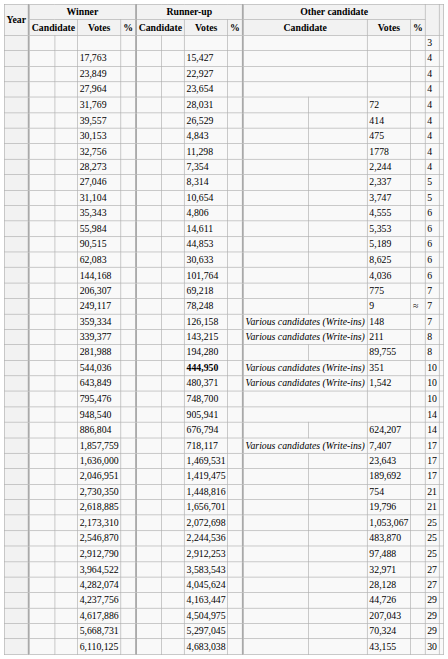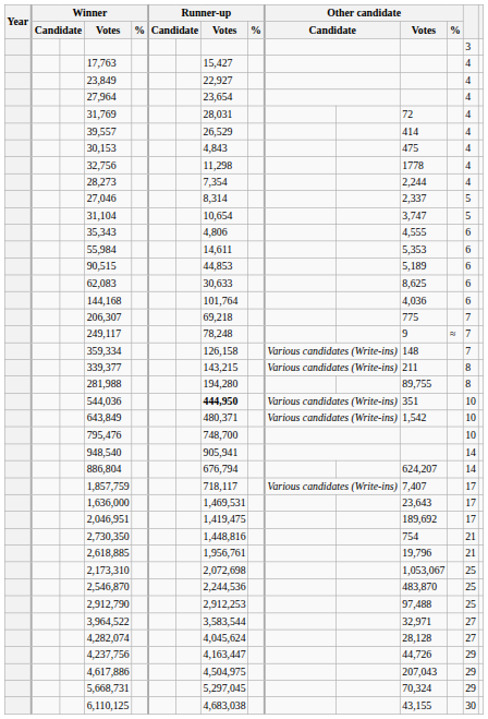2,618,885 | Runner-up / Votes: 1,656,701 -> 1,956,761
3,964,522 | Runner-up / Votes: 3,583,543 -> 3,583,544
